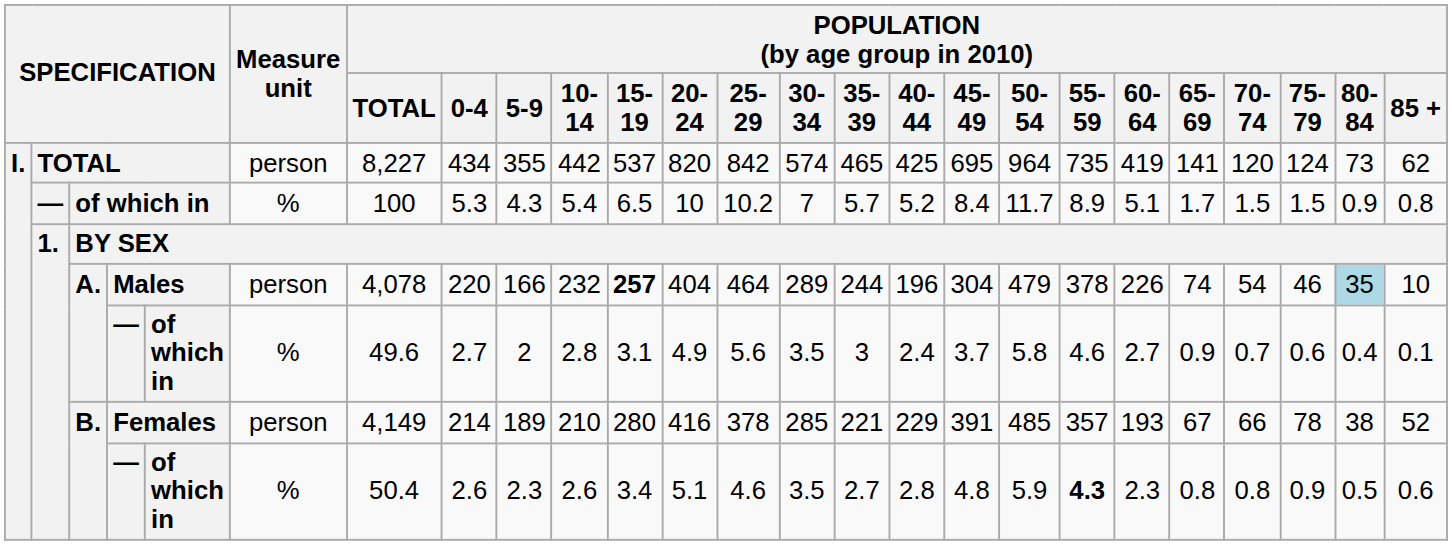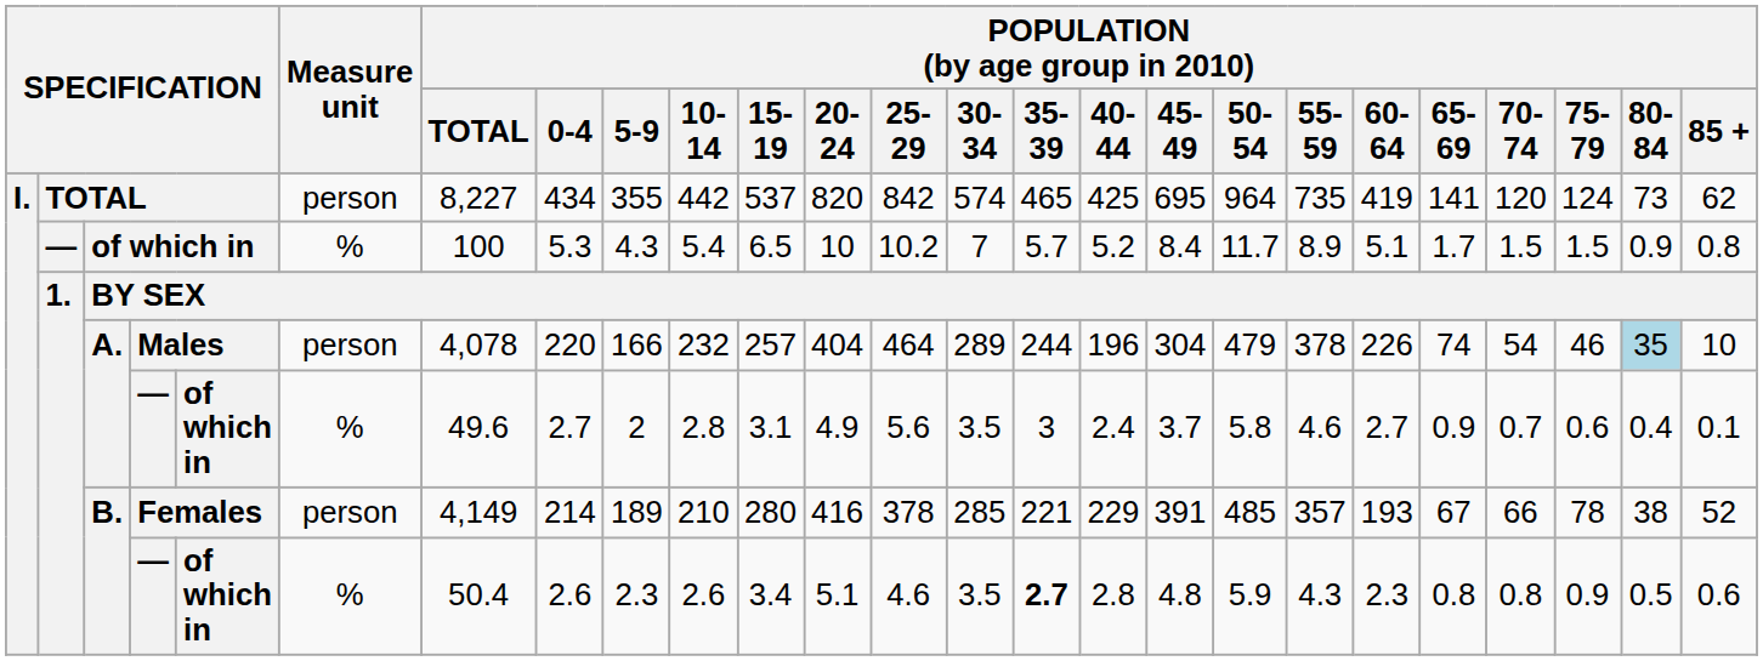Males | POPULATION (by age group in 2010) / 15-19: bold -> normal
B. / — | POPULATION (by age group in 2010) / 35-39: normal -> bold
B. / — | POPULATION (by age group in 2010) / 55-59: bold -> normal
